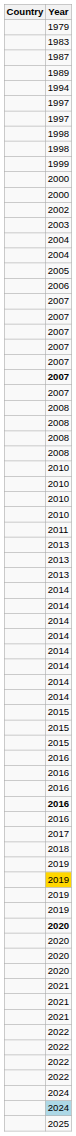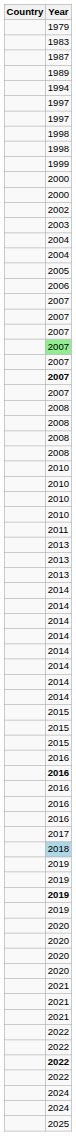row 23 | Year: no background -> lightgreen background
row 51 | Year: normal -> bold
row 53 | Year: bold -> normal
row 56 | Year: no background -> lightblue background
row 58 | Year: gold background -> no background
row 59 | Year: normal -> bold
row 61 | Year: bold -> normal
row 70 | Year: normal -> bold
row 73 | Year: lightblue background -> no background
